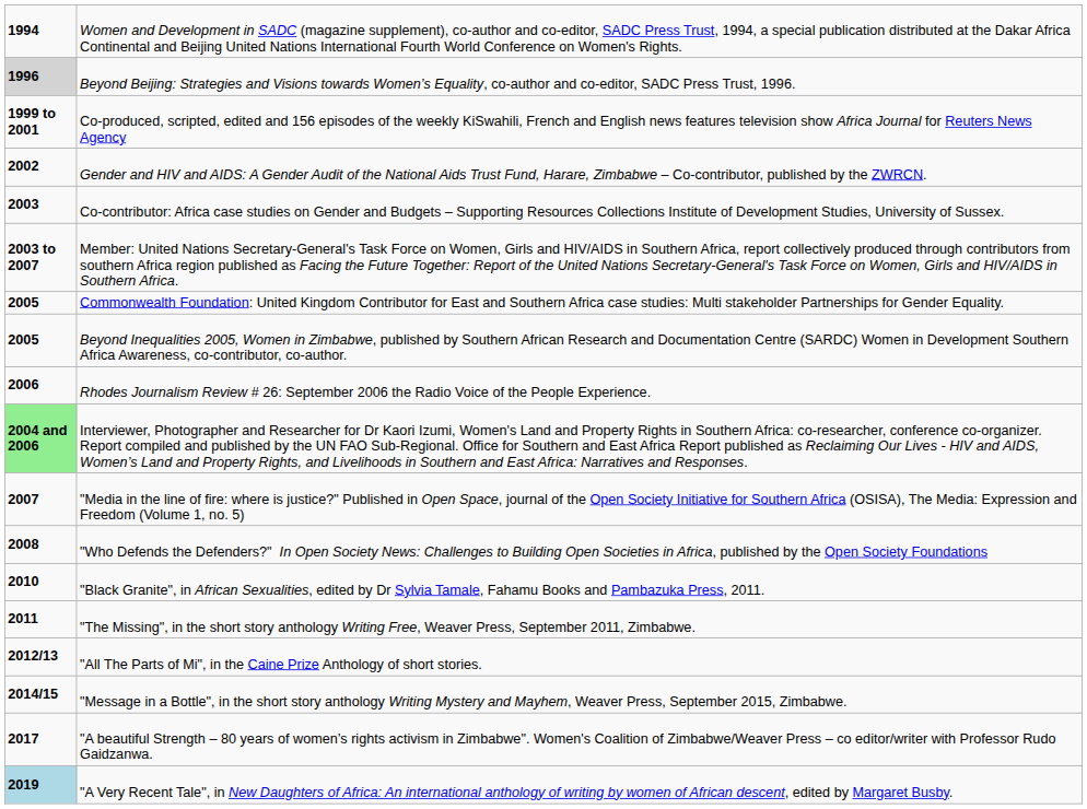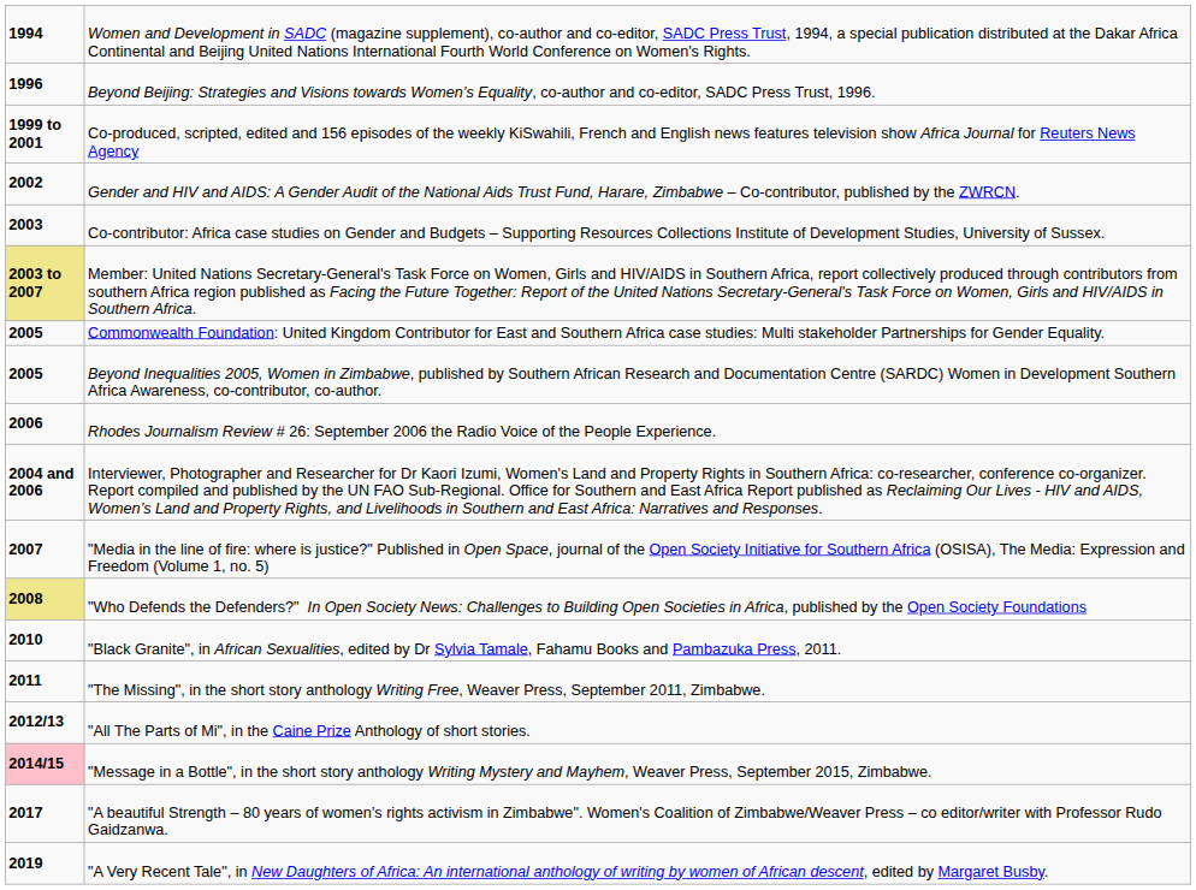row 2 | column 1: lightgrey background -> no background
row 6 | column 1: no background -> khaki background
row 10 | column 1: lightgreen background -> no background
row 12 | column 1: no background -> khaki background
row 16 | column 1: no background -> pink background
row 18 | column 1: lightblue background -> no background
